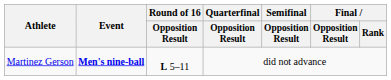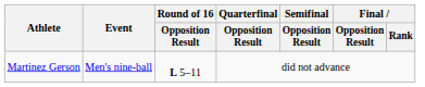Martinez Gerson | Event: bold -> normal
